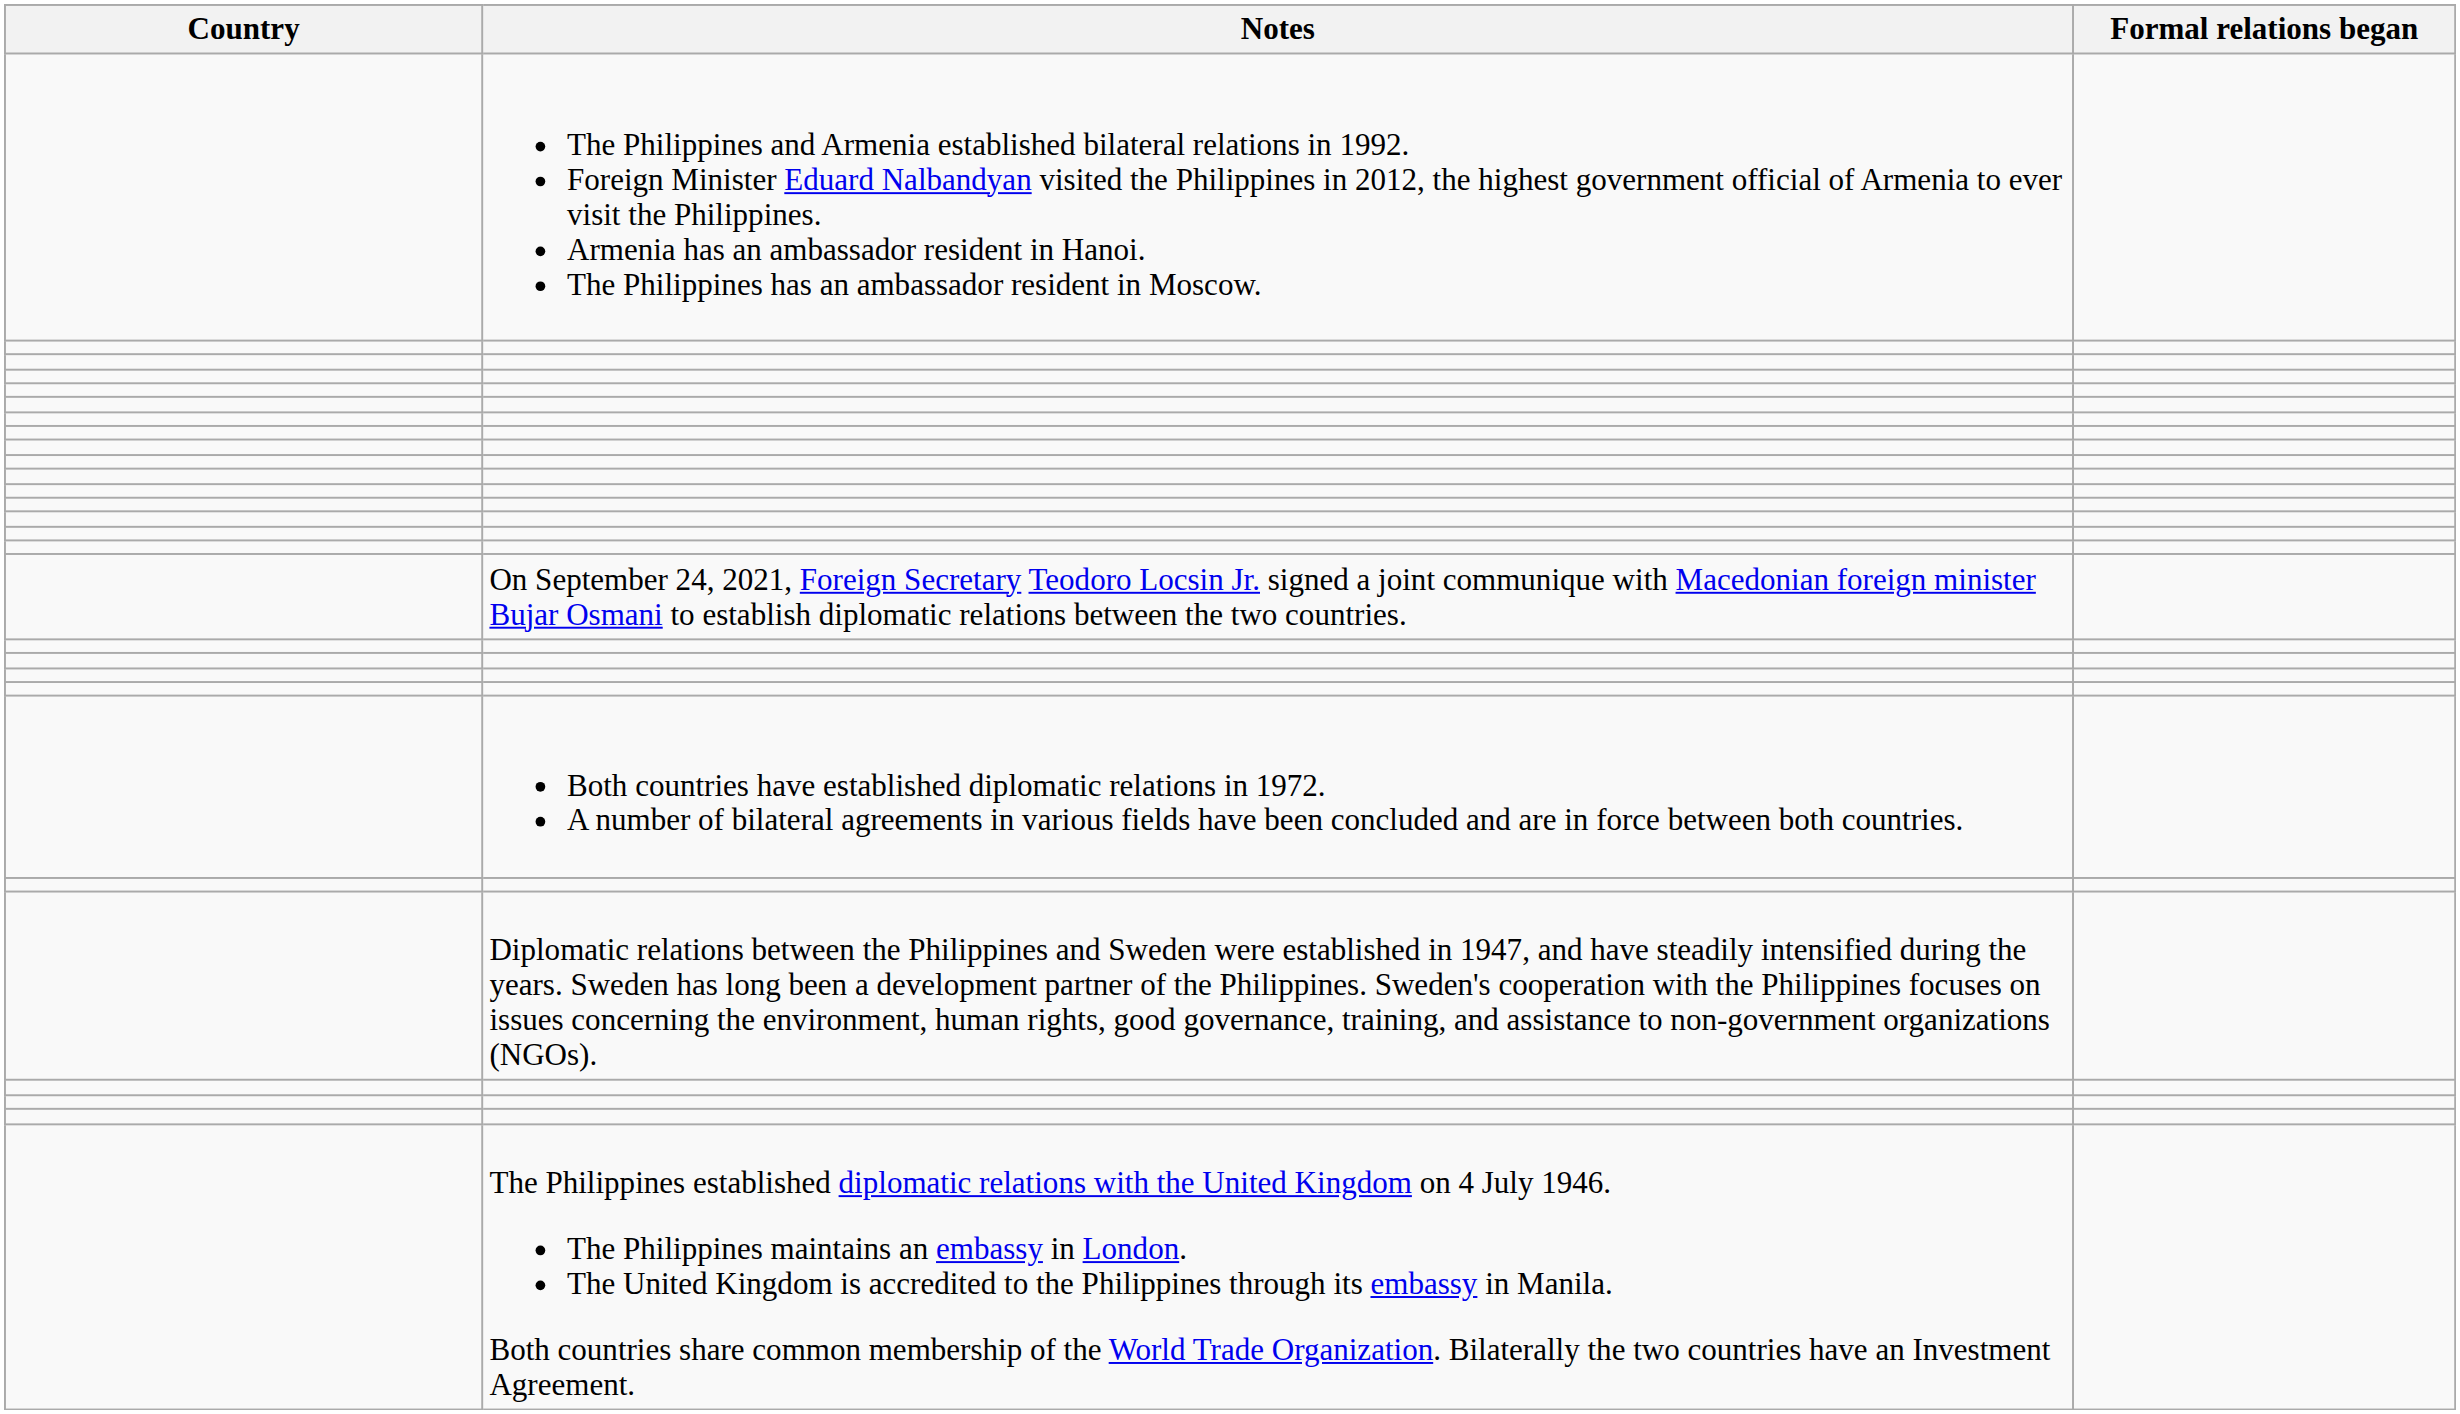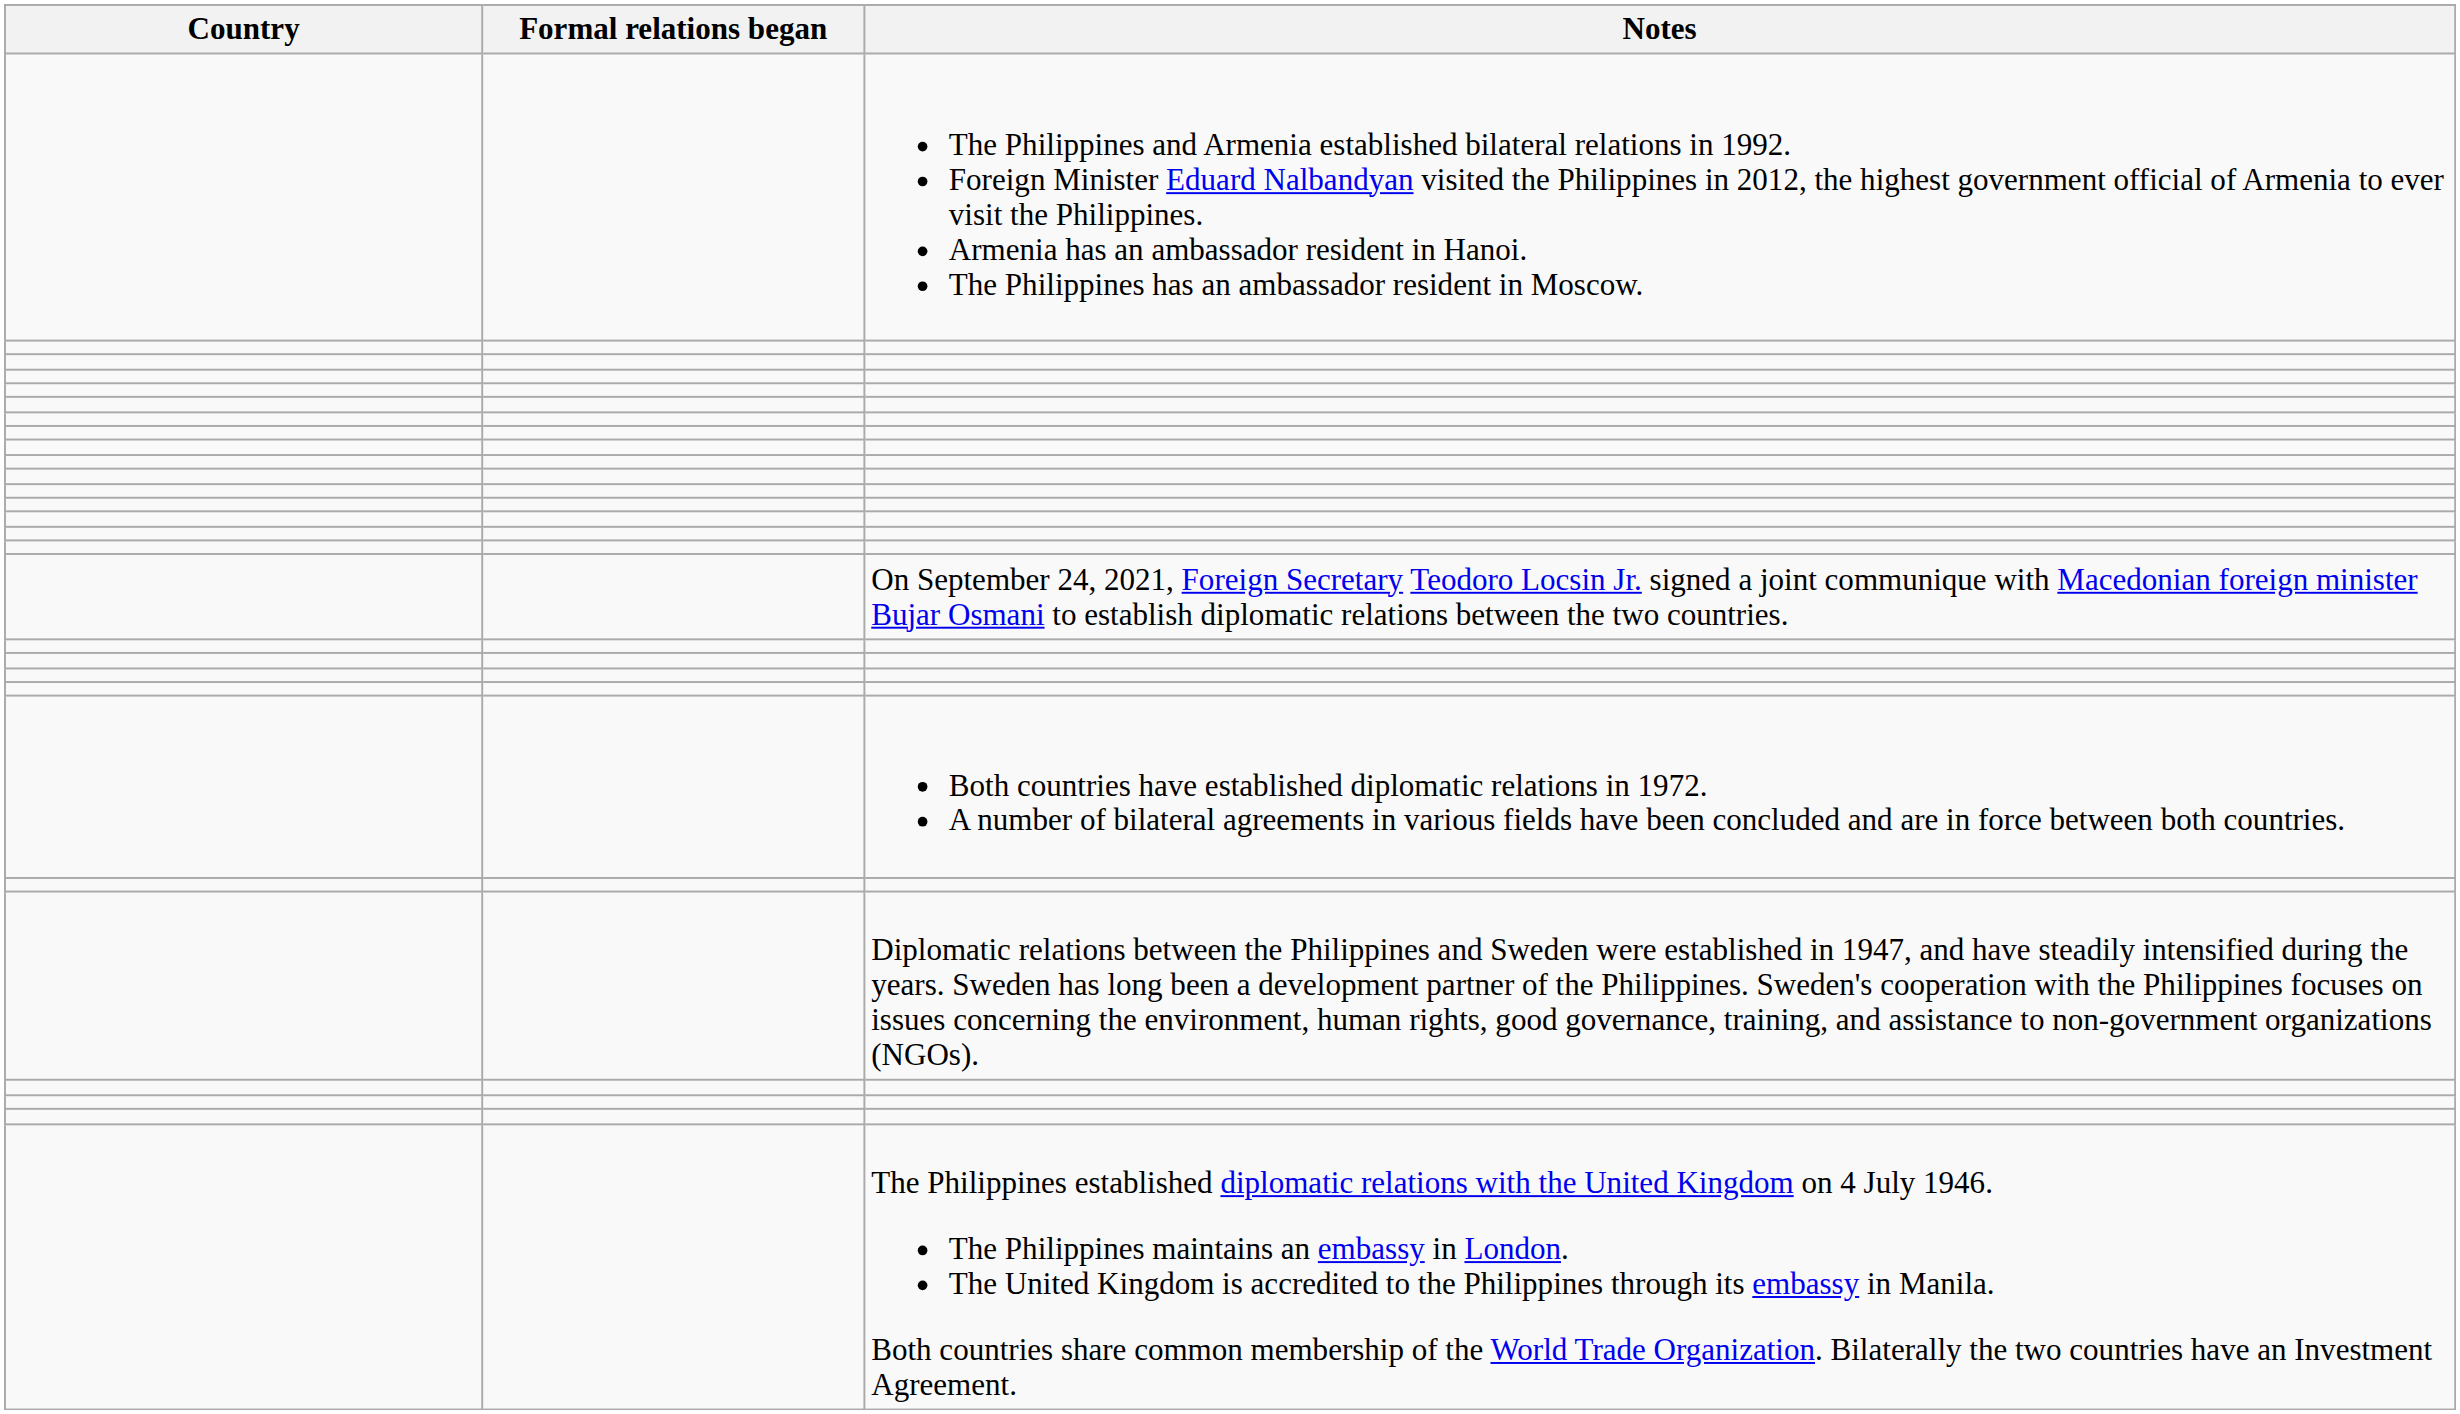columns swapped: Formal relations began <-> Notes
